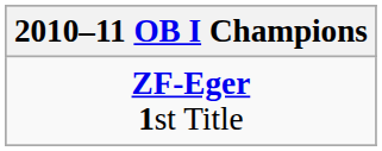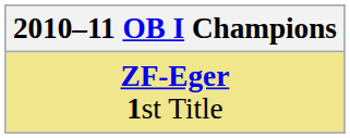row 2 | column 1: no background -> khaki background
